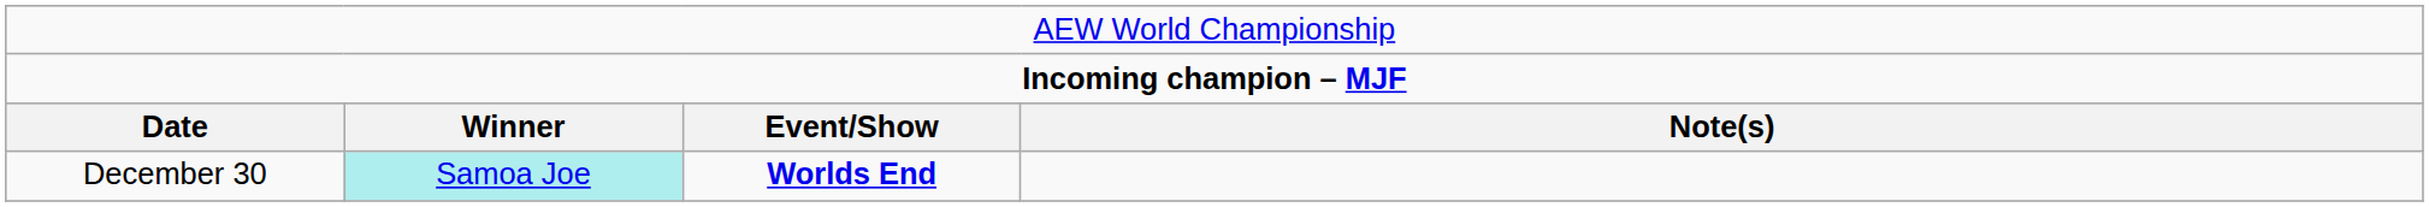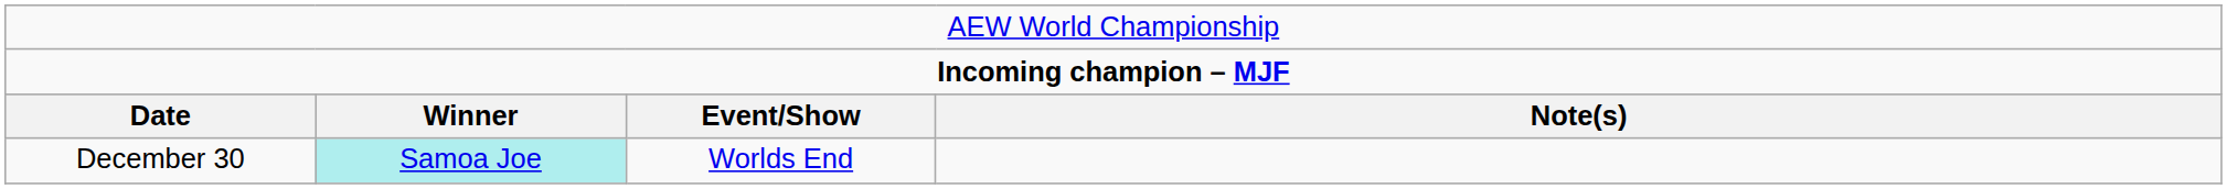December 30 | column 3: bold -> normal
